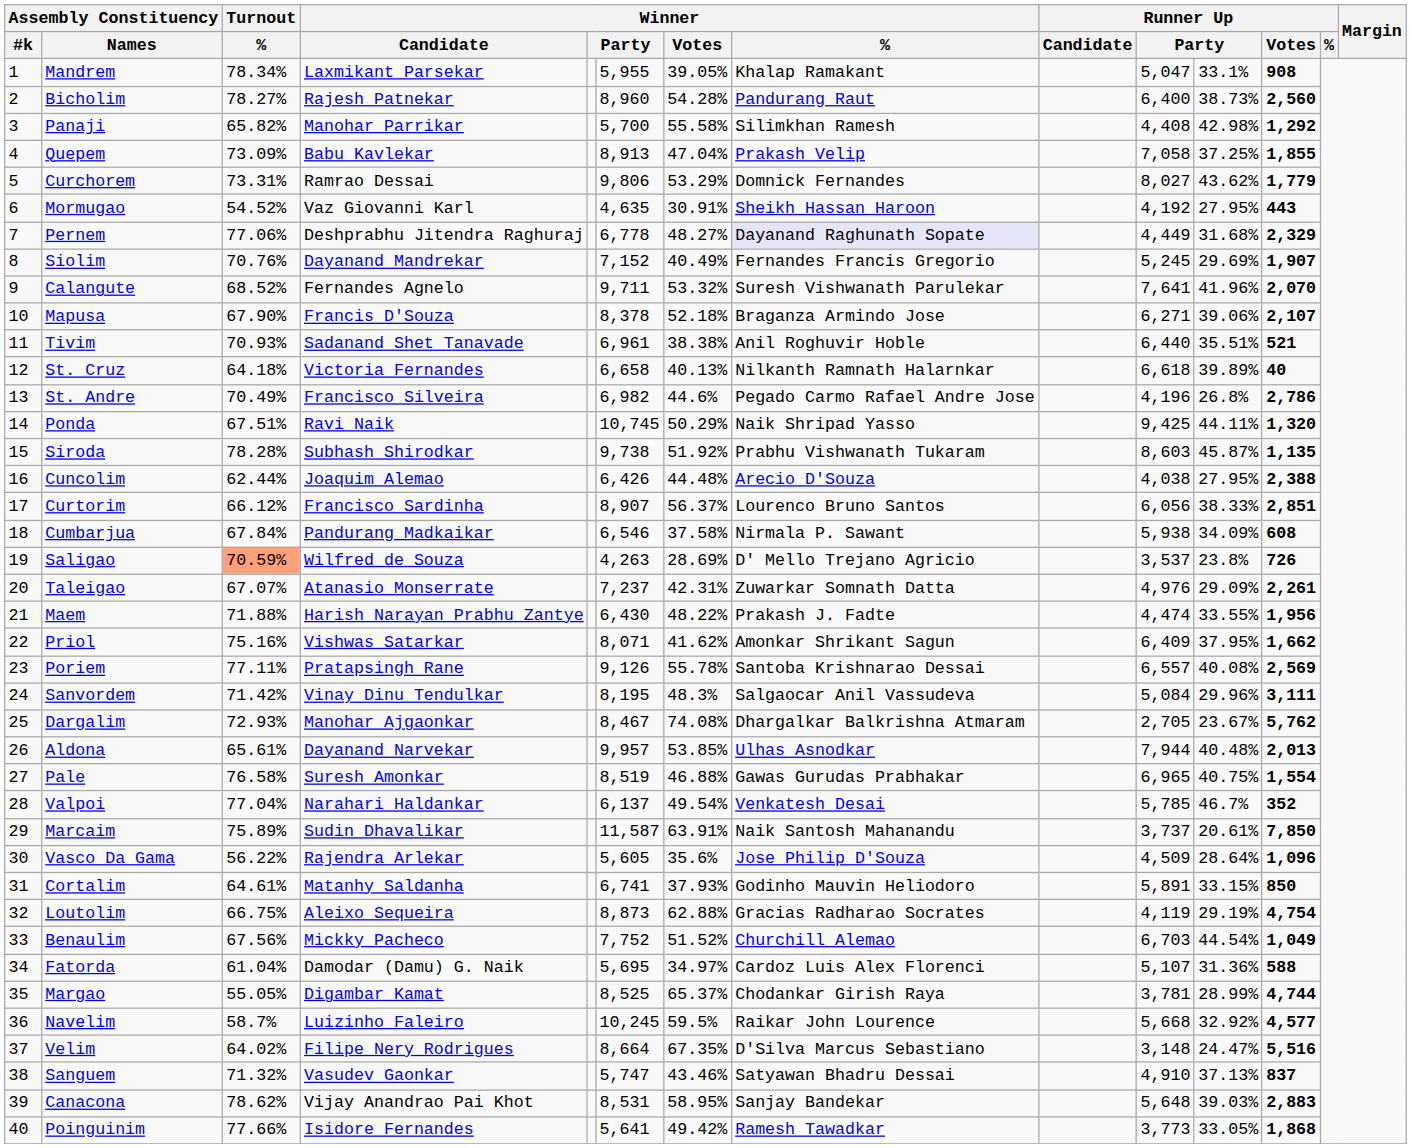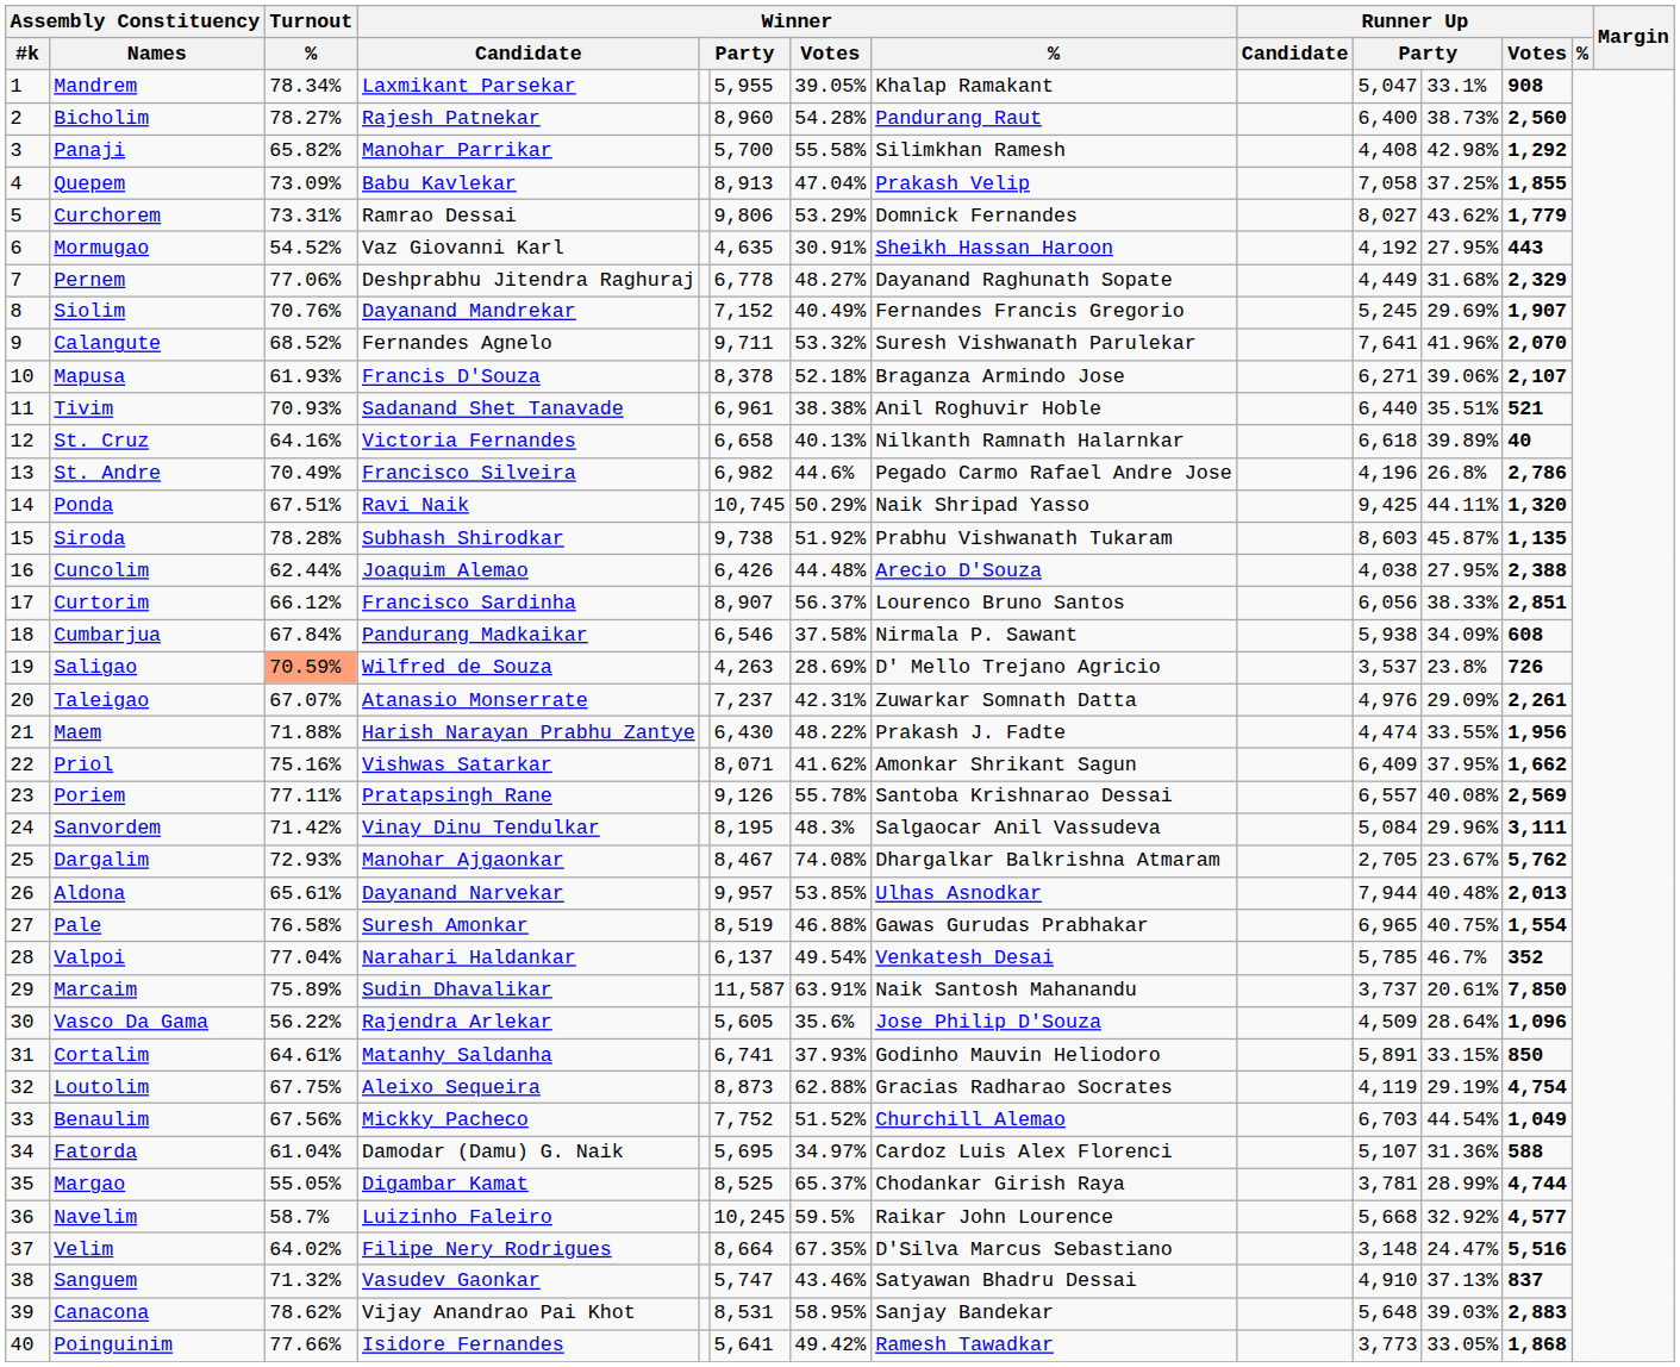Pernem | Winner / %: lavender background -> no background
Mapusa | Turnout / %: 67.90% -> 61.93%
St. Cruz | Turnout / %: 64.18% -> 64.16%
Loutolim | Turnout / %: 66.75% -> 67.75%
